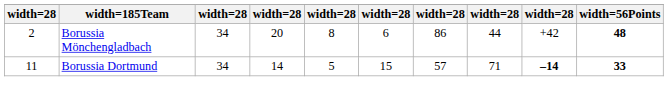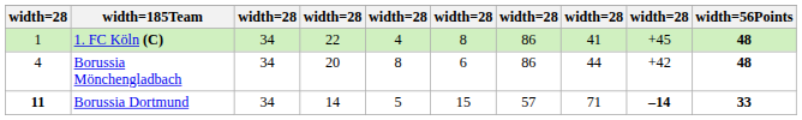+ row: 1 | 1. FC Köln (C) | 34 | 22 | 4 | 8 | 86 | 41 | +45 | 48
Borussia Mönchengladbach | column 1: 2 -> 4
Borussia Dortmund | column 1: normal -> bold
